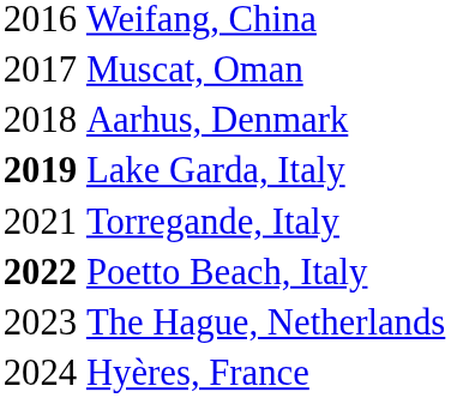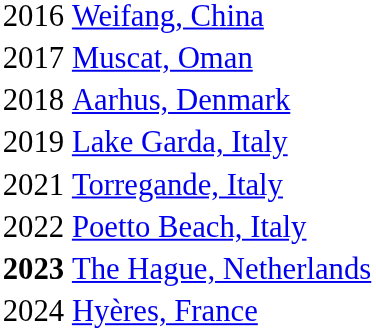Lake Garda, Italy | column 1: bold -> normal
Poetto Beach, Italy | column 1: bold -> normal
The Hague, Netherlands | column 1: normal -> bold
